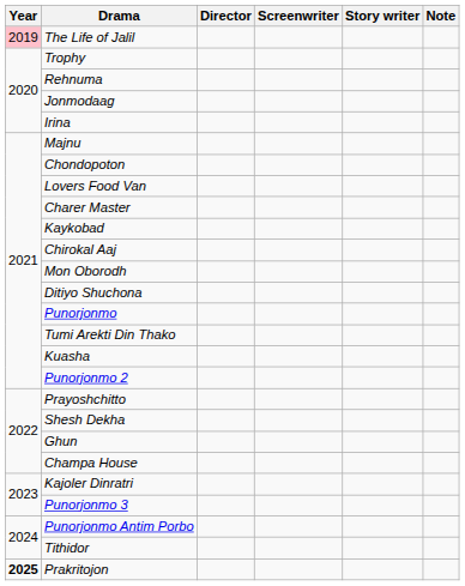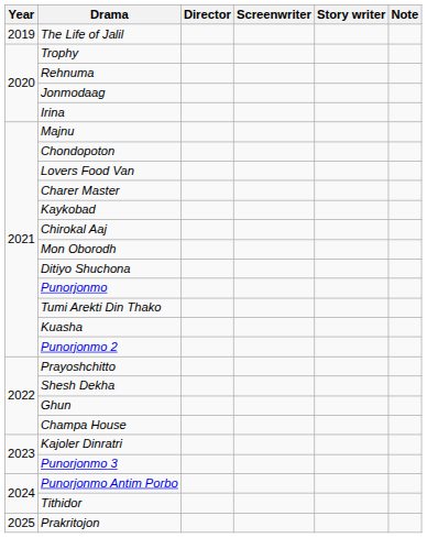The Life of Jalil | Year: pink background -> no background
Prakritojon | Year: bold -> normal
